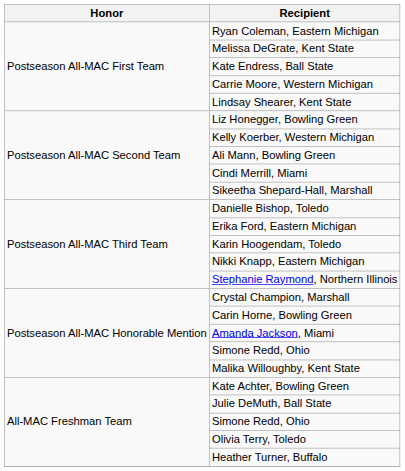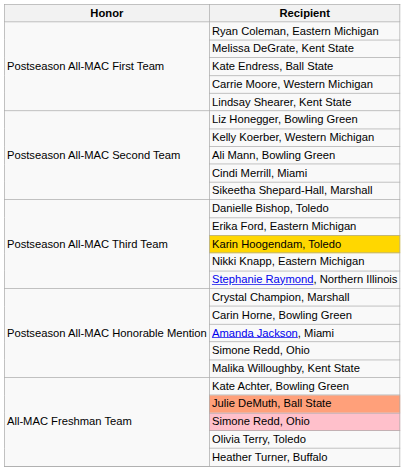row 14 | Recipient: no background -> gold background
row 23 | Recipient: no background -> lightsalmon background
row 24 | Recipient: no background -> pink background
